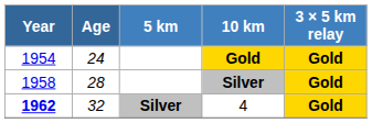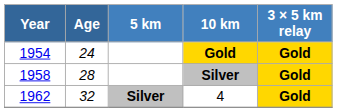4 | Year: bold -> normal
